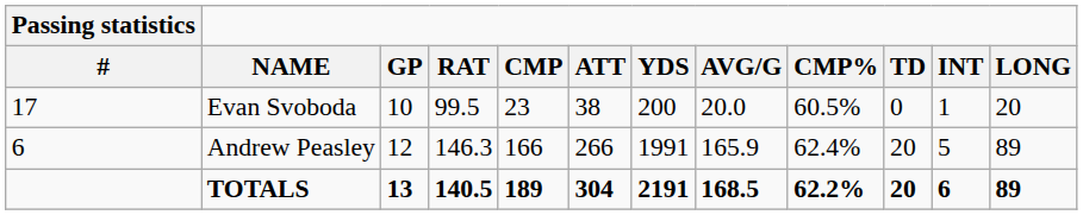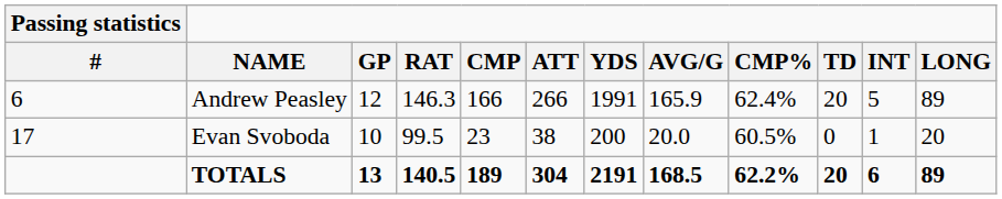rows swapped: Andrew Peasley <-> Evan Svoboda
